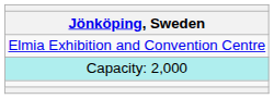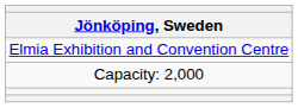row 4 | column 1: paleturquoise background -> no background
